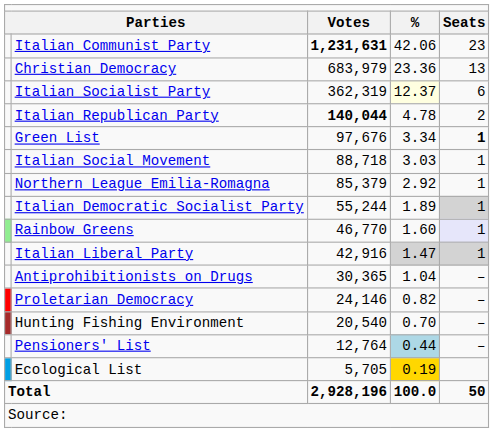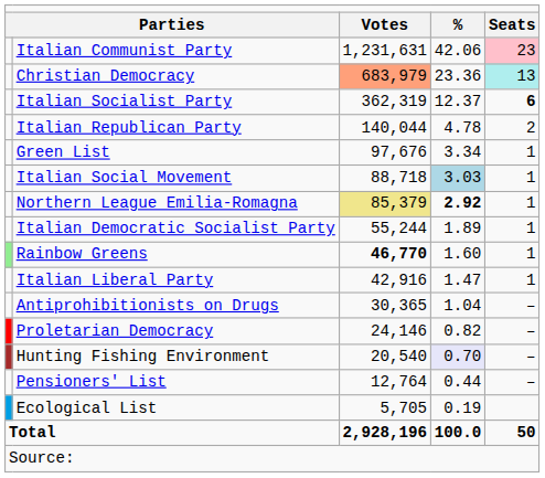Italian Communist Party | column 3: bold -> normal
Italian Communist Party | column 5: no background -> pink background
Christian Democracy | column 3: no background -> lightsalmon background
Christian Democracy | column 5: no background -> paleturquoise background
Italian Socialist Party | column 4: lightyellow background -> no background
Italian Socialist Party | column 5: normal -> bold
Italian Republican Party | column 3: bold -> normal
Green List | column 5: bold -> normal
Italian Social Movement | column 4: no background -> lightblue background
Northern League Emilia-Romagna | column 3: no background -> khaki background
Northern League Emilia-Romagna | column 4: normal -> bold
Italian Democratic Socialist Party | column 5: lightgrey background -> no background
Rainbow Greens | column 3: normal -> bold
Rainbow Greens | column 5: lavender background -> no background
Italian Liberal Party | column 4: lightgrey background -> no background
Italian Liberal Party | column 5: lightgrey background -> no background
Hunting Fishing Environment | column 4: no background -> lavender background
Pensioners' List | column 4: lightblue background -> no background
Ecological List | column 4: gold background -> no background
